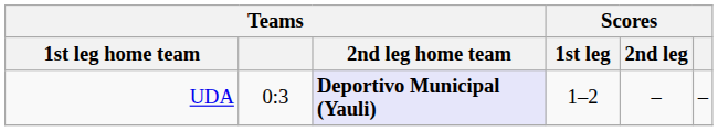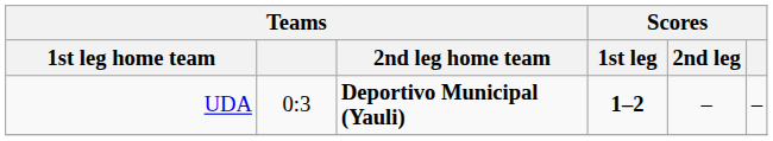UDA | Teams / 2nd leg home team: lavender background -> no background
UDA | Scores / 1st leg: normal -> bold
